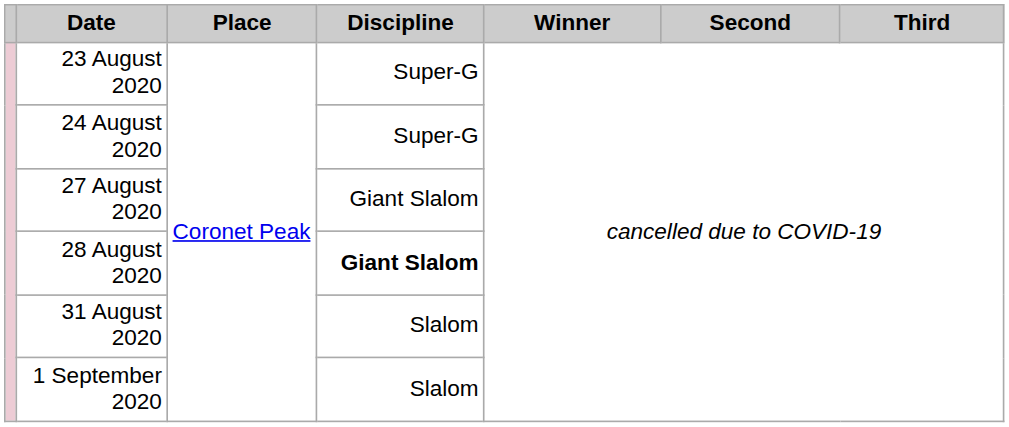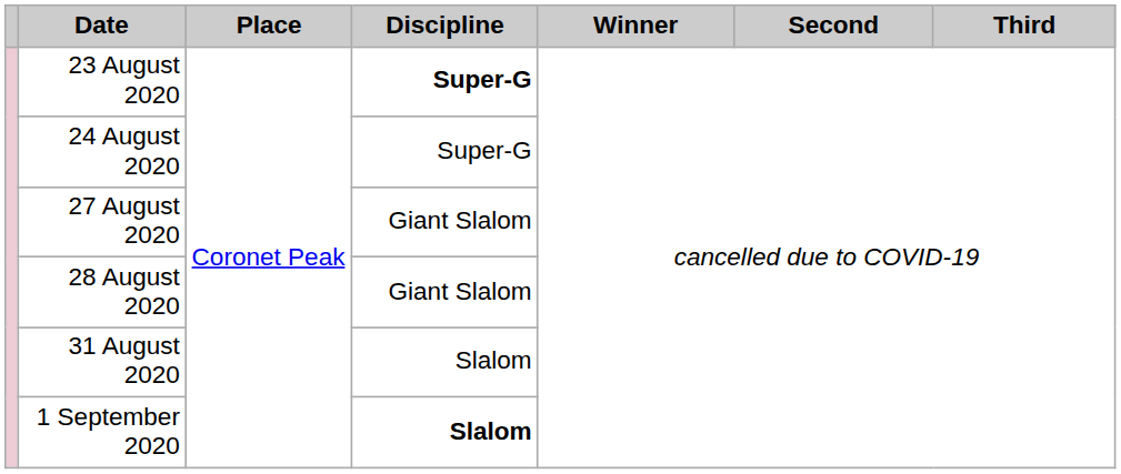23 August 2020 | Discipline: normal -> bold
28 August 2020 | Discipline: bold -> normal
1 September 2020 | Discipline: normal -> bold
